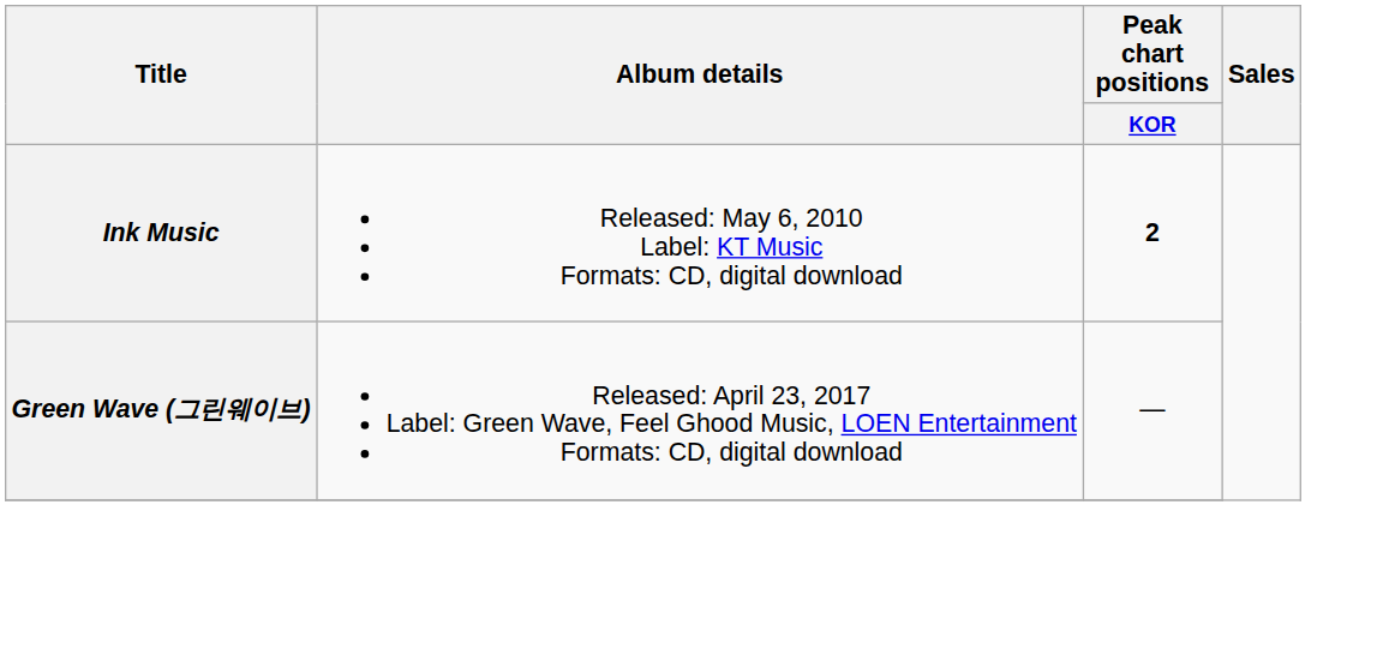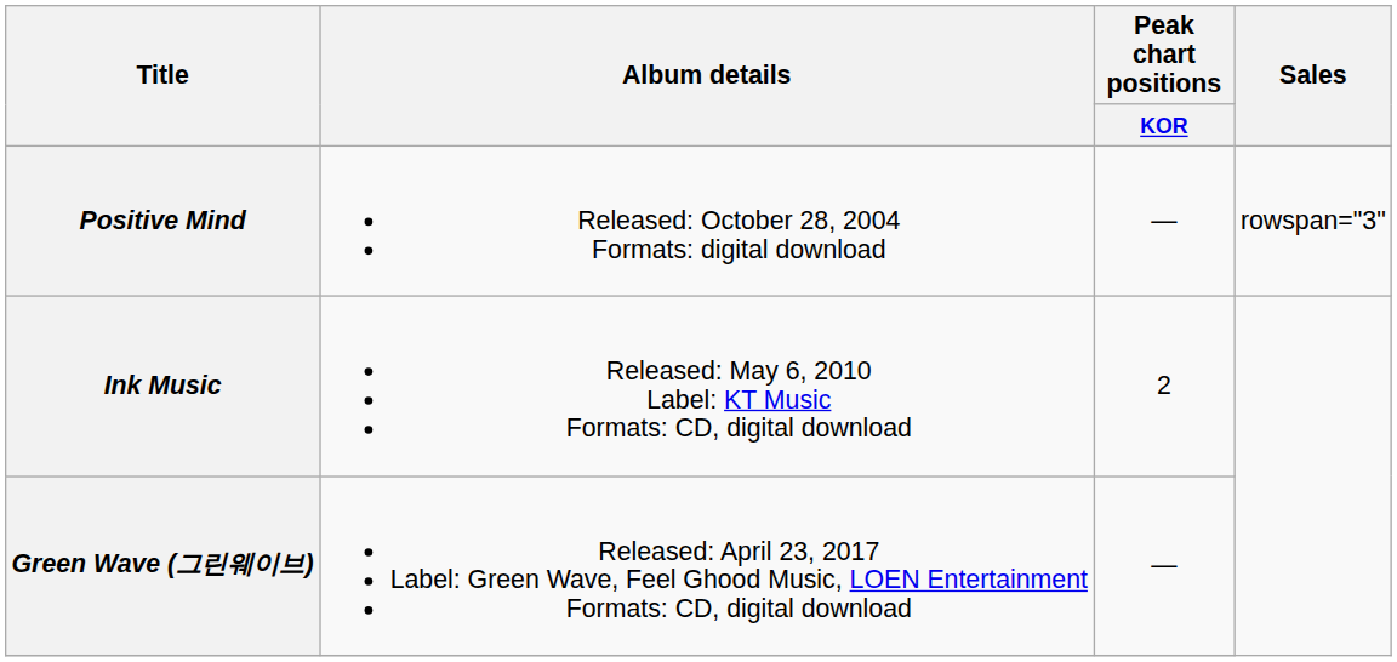+ row: Positive Mind | Released: October 28, 2004 Formats: digital download | — | rowspan="3"
Ink Music | Peak chart positions / KOR: bold -> normal
